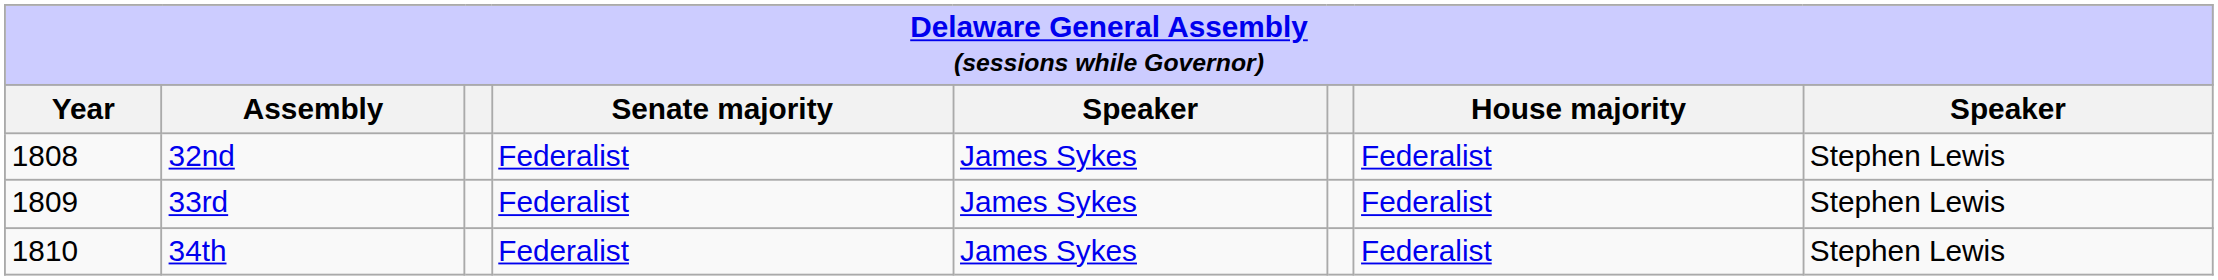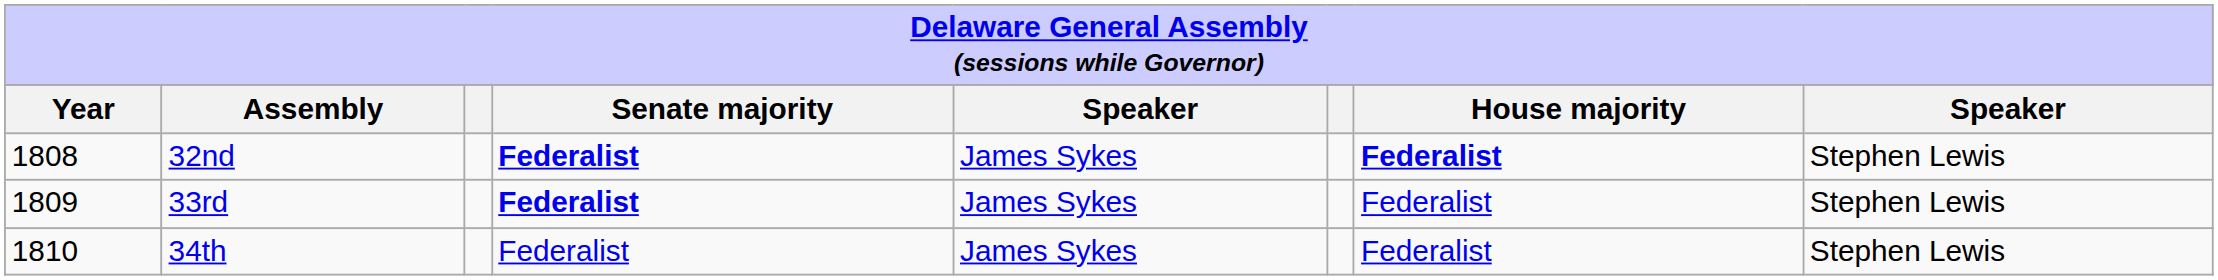32nd | Senate majority: normal -> bold
32nd | House majority: normal -> bold
33rd | Senate majority: normal -> bold
